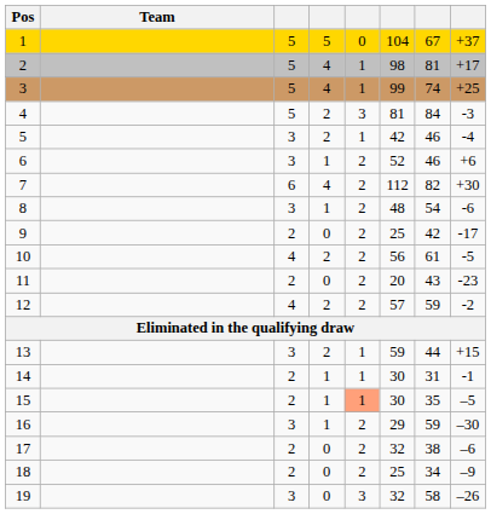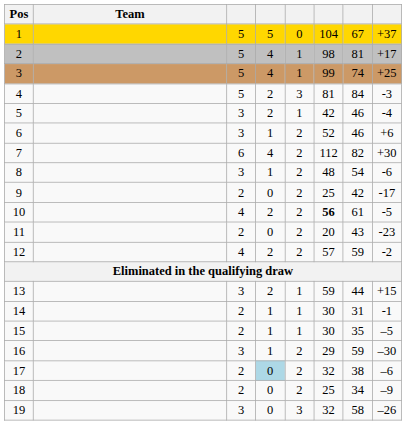10 | column 6: normal -> bold
15 | column 5: lightsalmon background -> no background
17 | column 4: no background -> lightblue background
